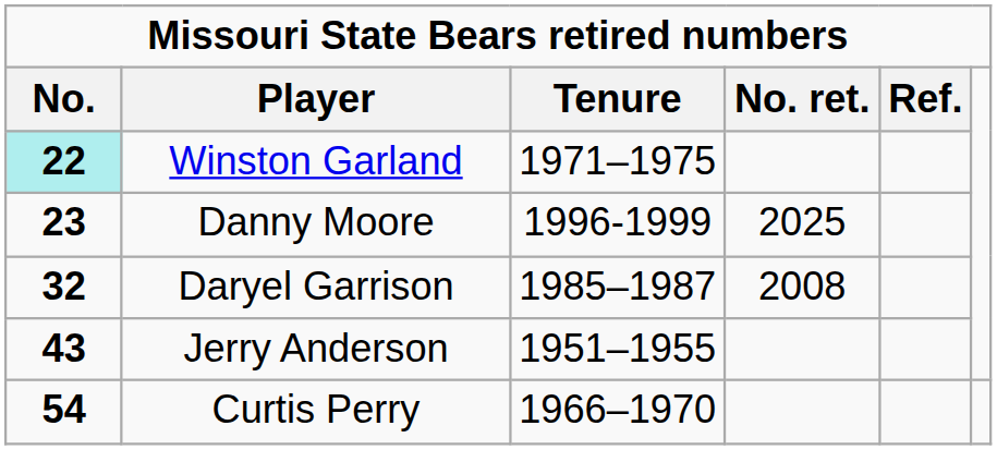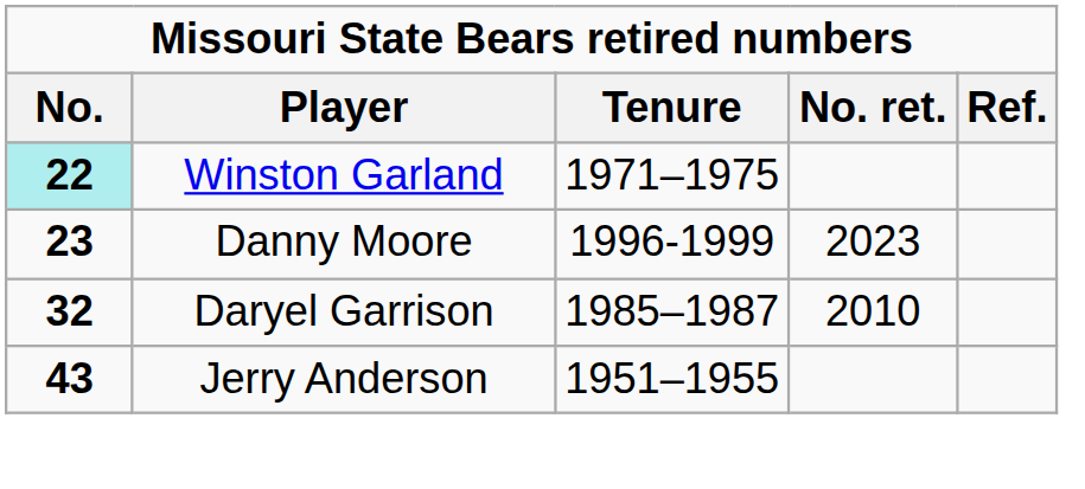Danny Moore | No. ret.: 2025 -> 2023
Daryel Garrison | No. ret.: 2008 -> 2010
- row: 54 | Curtis Perry | 1966–1970
